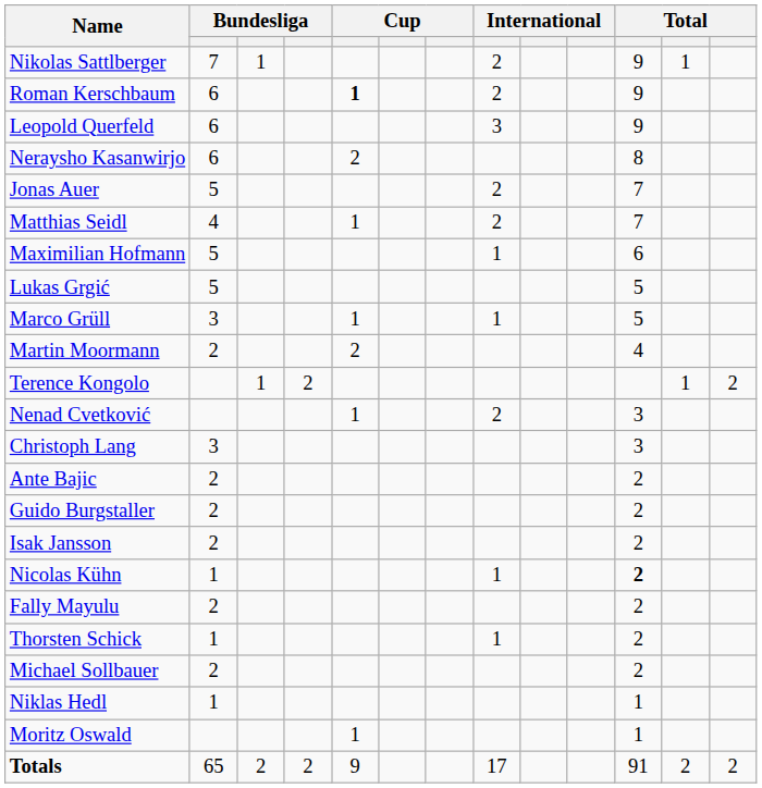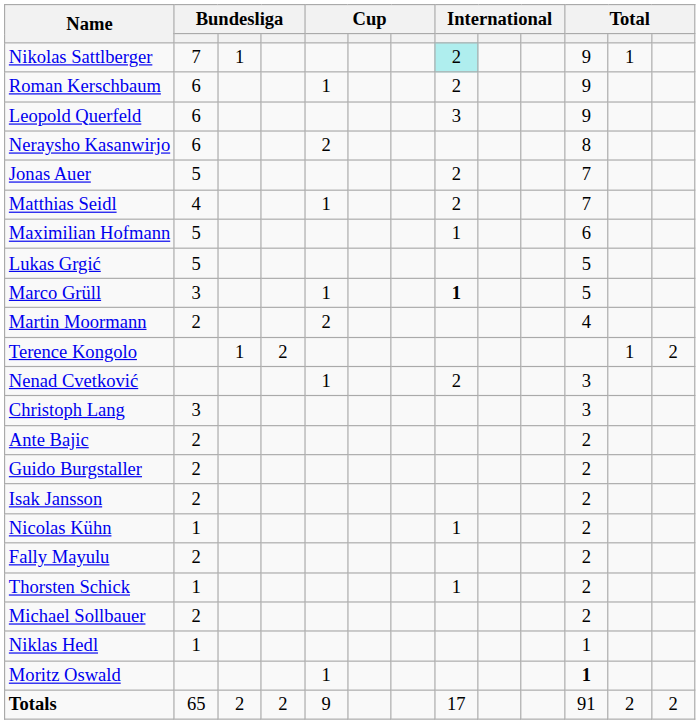Nikolas Sattlberger | column 8: no background -> paleturquoise background
Roman Kerschbaum | column 5: bold -> normal
Marco Grüll | column 8: normal -> bold
Nicolas Kühn | column 11: bold -> normal
Moritz Oswald | column 11: normal -> bold
